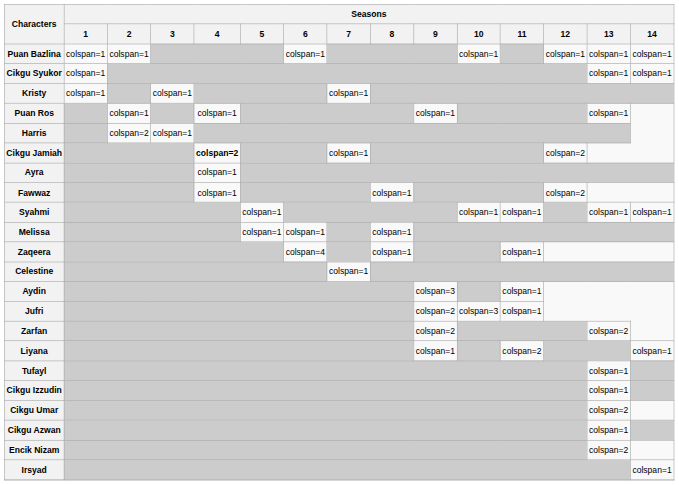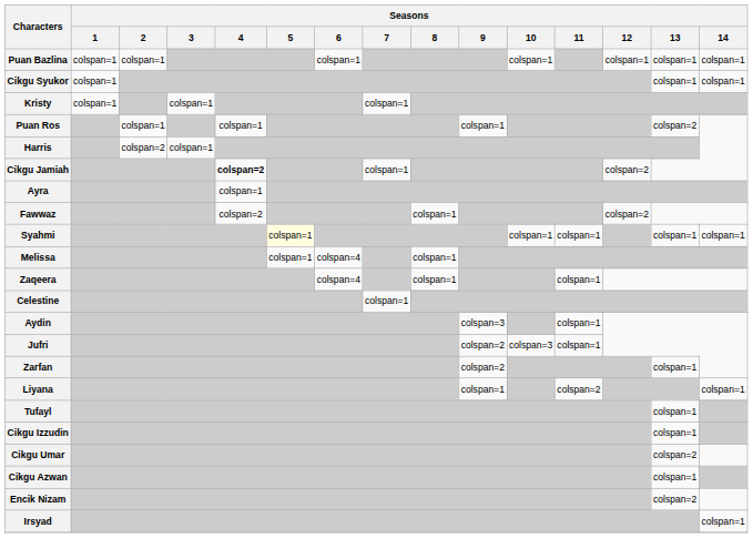Puan Ros | Seasons / 13: colspan=1 -> colspan=2
Fawwaz | Seasons / 4: colspan=1 -> colspan=2
Syahmi | Seasons / 5: no background -> lightyellow background
Melissa | Seasons / 6: colspan=1 -> colspan=4
Zarfan | Seasons / 13: colspan=2 -> colspan=1
